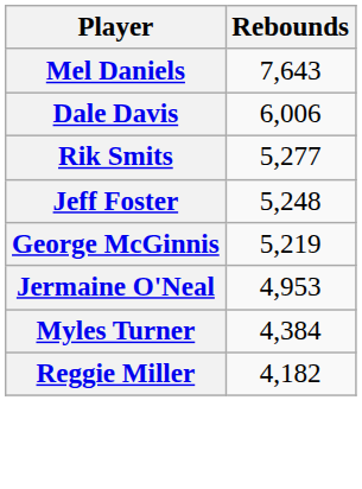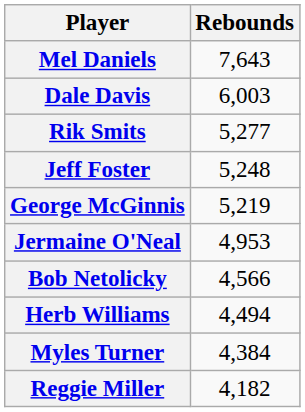Dale Davis | Rebounds: 6,006 -> 6,003
+ row: Bob Netolicky | 4,566
+ row: Herb Williams | 4,494
